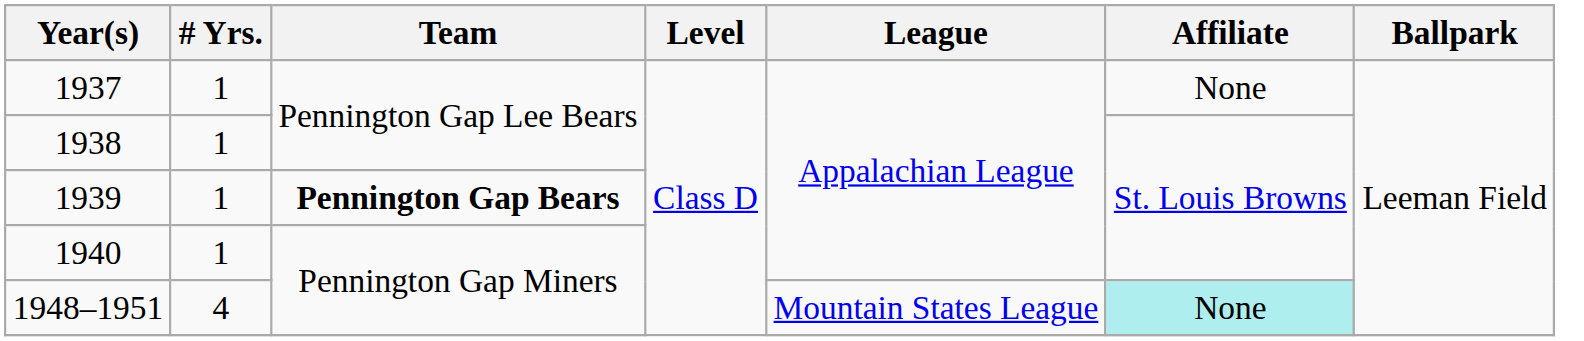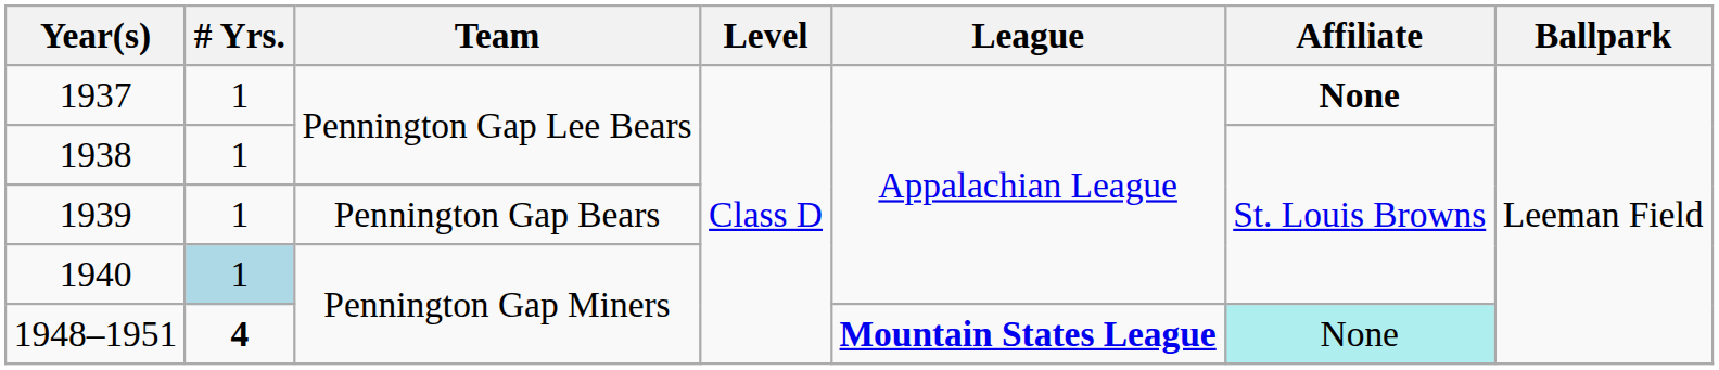1937 | Affiliate: normal -> bold
1939 | Team: bold -> normal
1940 | # Yrs.: no background -> lightblue background
1948–1951 | # Yrs.: normal -> bold
1948–1951 | League: normal -> bold
